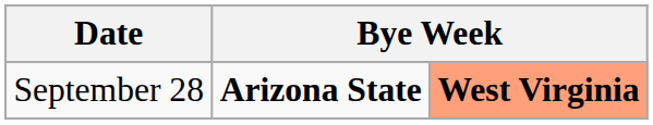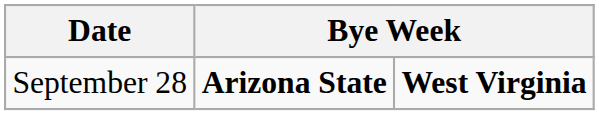September 28 | column 3: lightsalmon background -> no background
